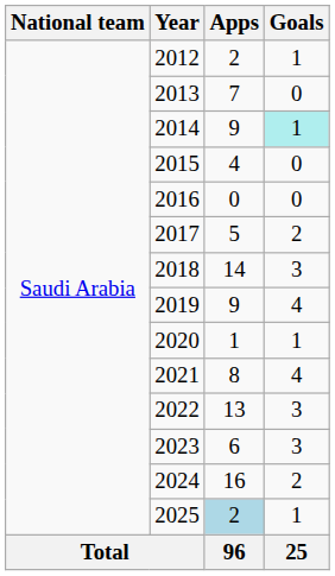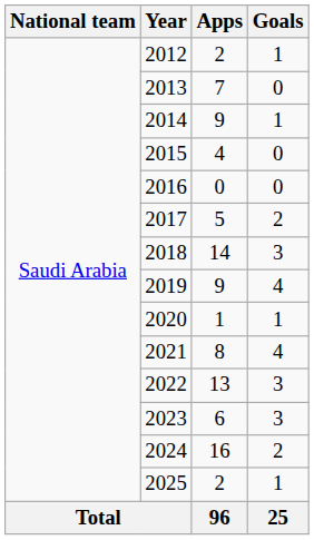2014 | Goals: paleturquoise background -> no background
2025 | Apps: lightblue background -> no background
